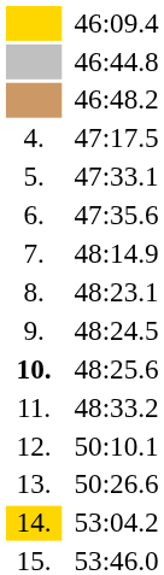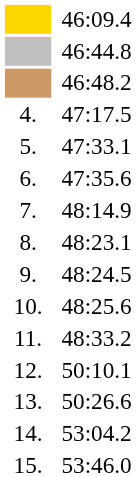48:25.6 | column 1: bold -> normal
53:04.2 | column 1: gold background -> no background
